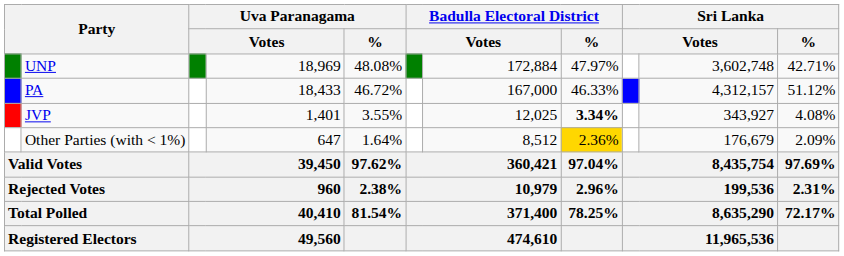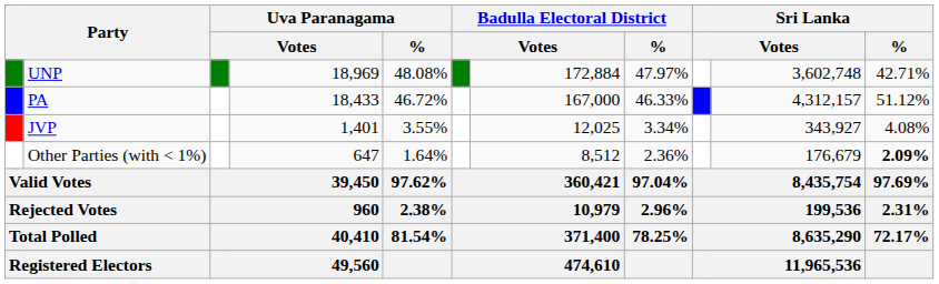JVP | Badulla Electoral District / %: bold -> normal
Other Parties (with < 1%) | Badulla Electoral District / %: gold background -> no background
Other Parties (with < 1%) | Sri Lanka / %: normal -> bold
